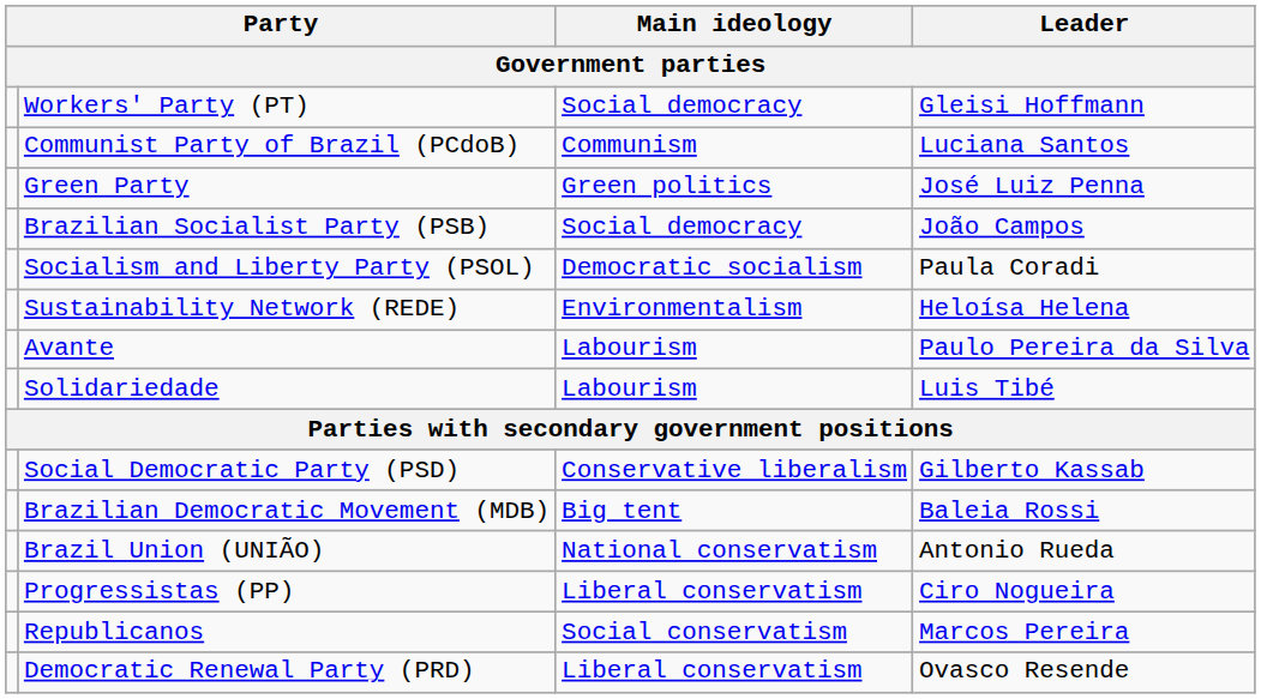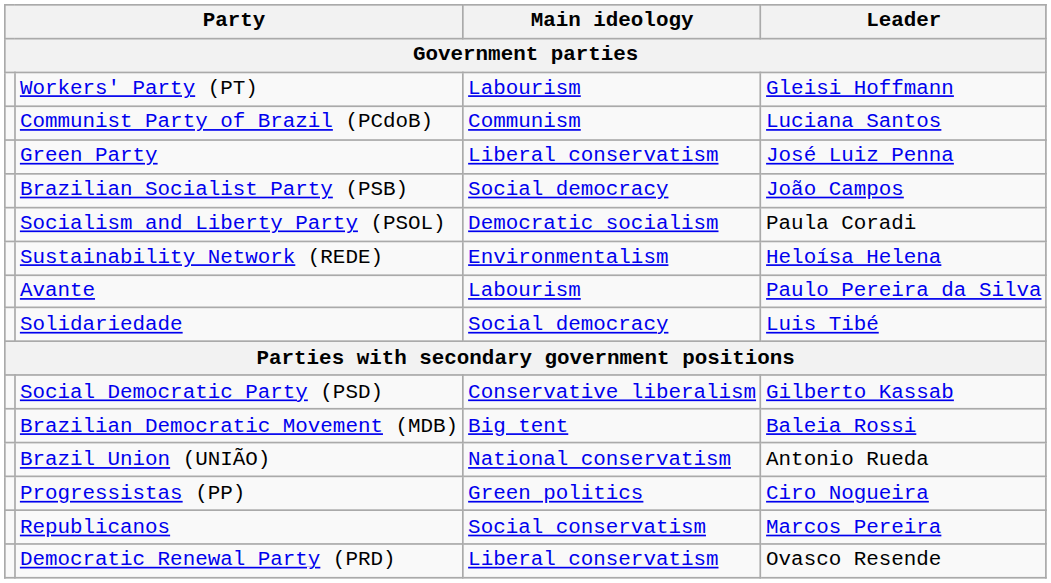Workers' Party (PT) | Main ideology: Social democracy -> Labourism
Green Party | Main ideology: Green politics -> Liberal conservatism
Solidariedade | Main ideology: Labourism -> Social democracy
Progressistas (PP) | Main ideology: Liberal conservatism -> Green politics
